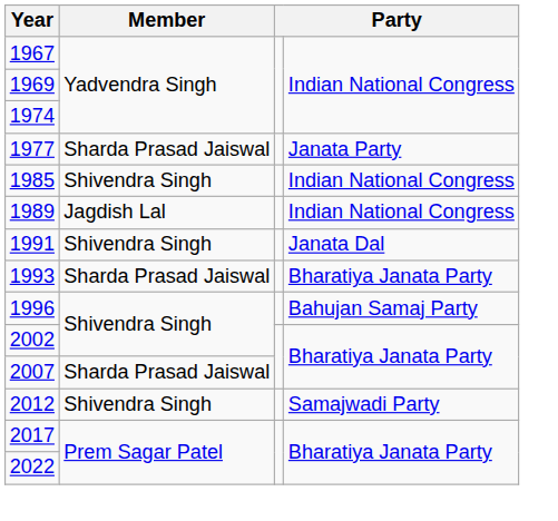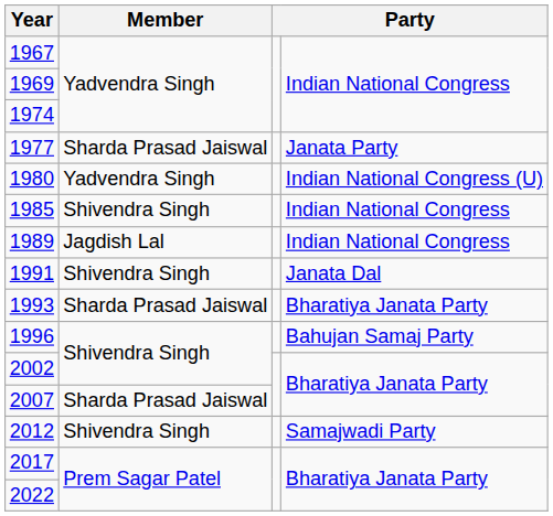+ row: 1980 | Yadvendra Singh | Indian National Congress (U)
